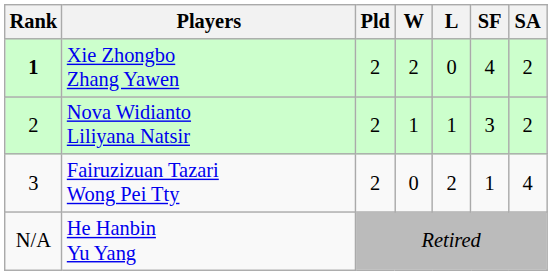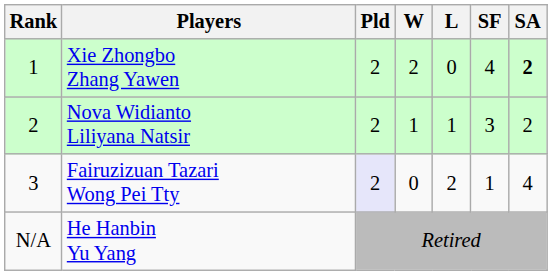Xie Zhongbo Zhang Yawen | Rank: bold -> normal
Xie Zhongbo Zhang Yawen | SA: normal -> bold
Fairuzizuan Tazari Wong Pei Tty | Pld: no background -> lavender background
